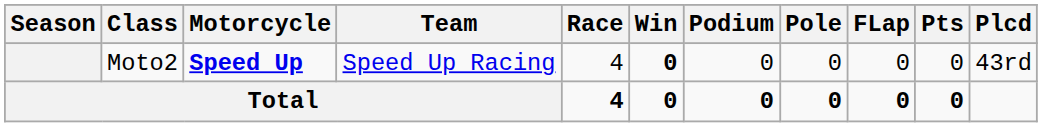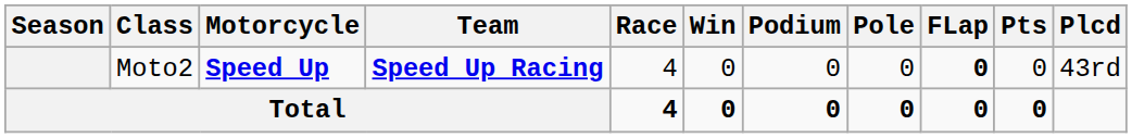row 2 | Team: normal -> bold
row 2 | Win: bold -> normal
row 2 | FLap: normal -> bold
